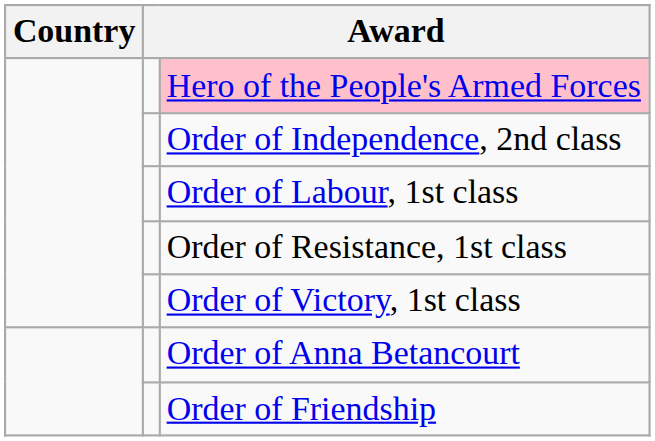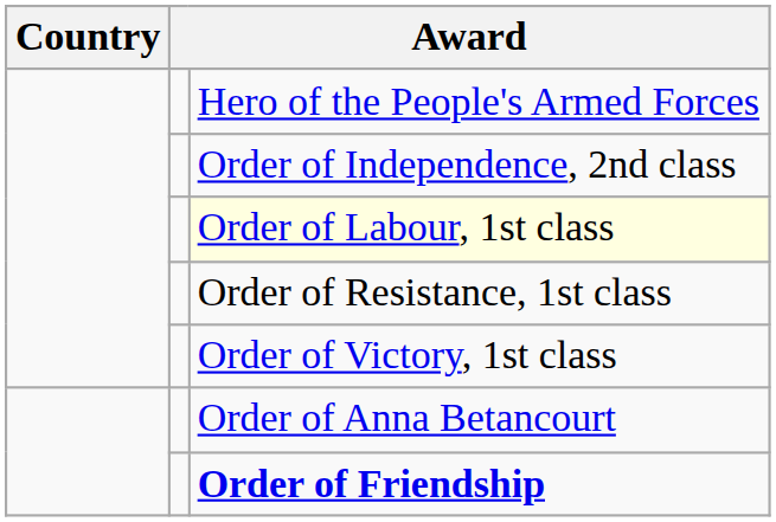Hero of the People's Armed Forces | column 3: pink background -> no background
Order of Labour, 1st class | column 3: no background -> lightyellow background
Order of Friendship | column 3: normal -> bold
